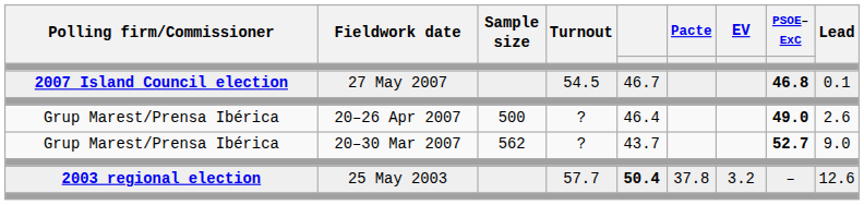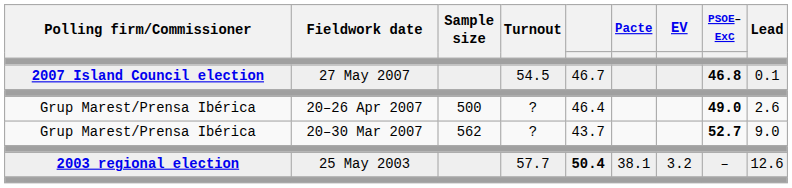25 May 2003 | Pacte: 37.8 -> 38.1
